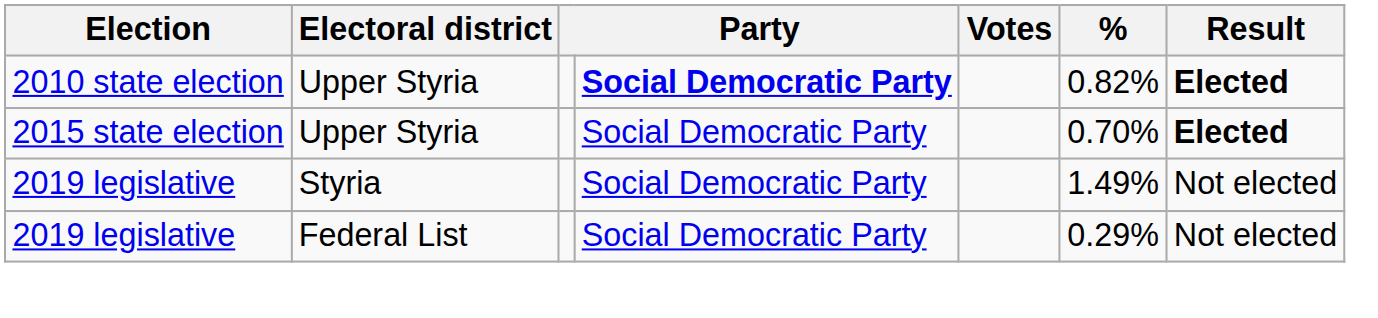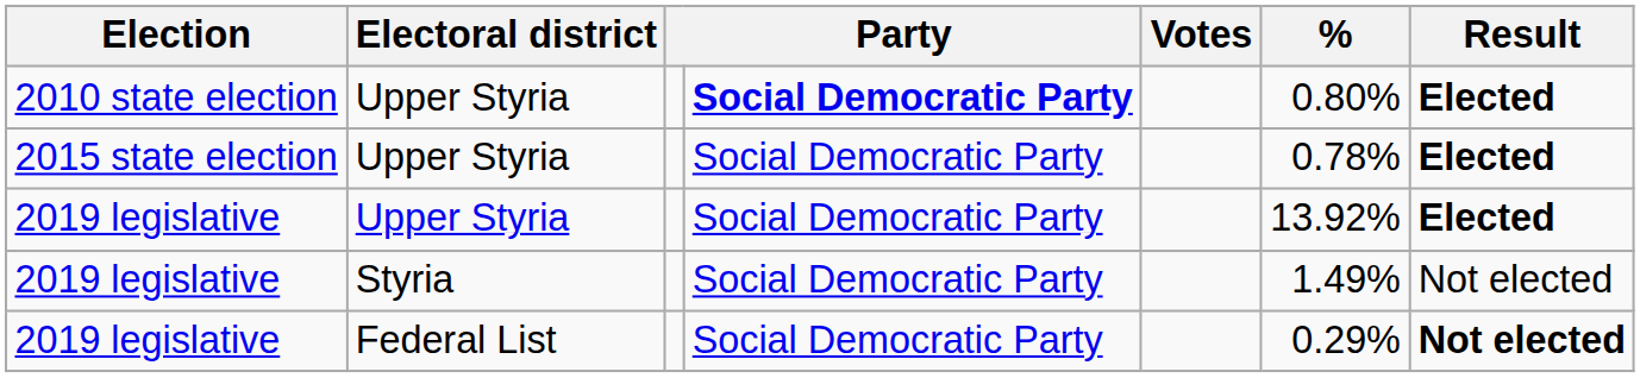2010 state election | %: 0.82% -> 0.80%
2015 state election | %: 0.70% -> 0.78%
+ row: 2019 legislative | Upper Styria | Social Democratic Party | 13.92% | Elected
2019 legislative / Federal List | Result: normal -> bold
